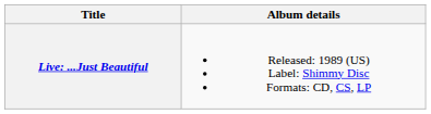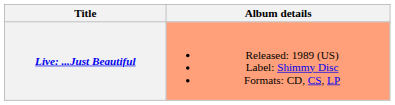Live: ...Just Beautiful | Album details: no background -> lightsalmon background
